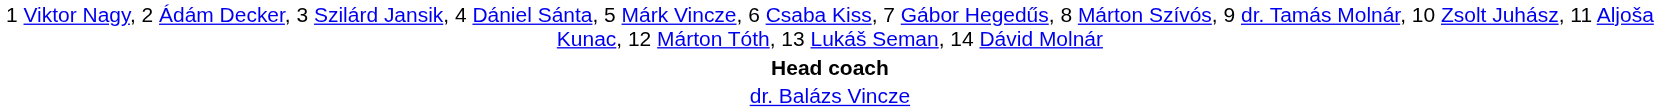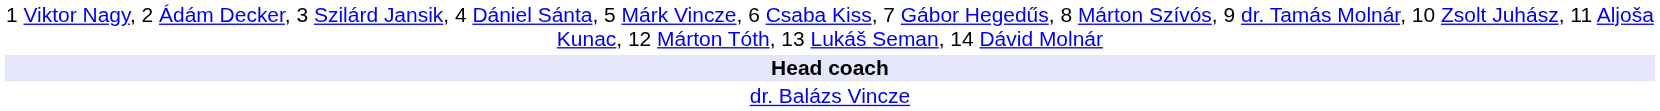row 2 | column 1: no background -> lavender background
